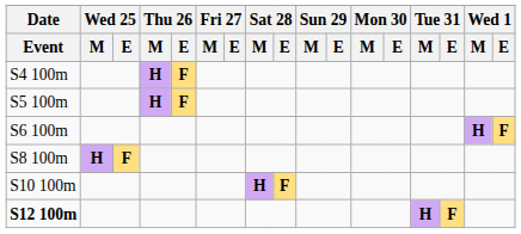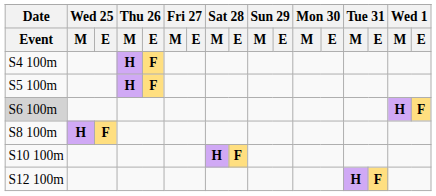S6 100m | Date / Event: no background -> lightgrey background
S12 100m | Date / Event: bold -> normal
